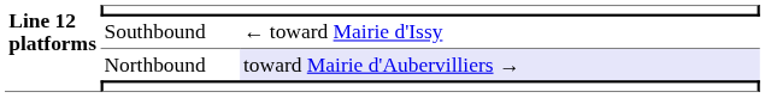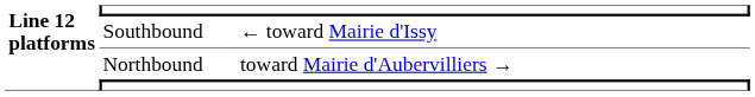Northbound | column 3: lavender background -> no background
